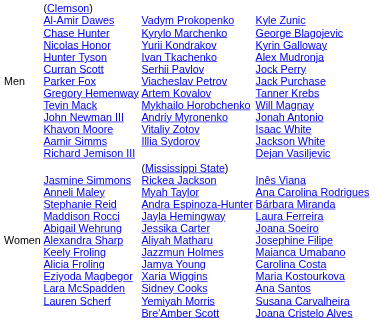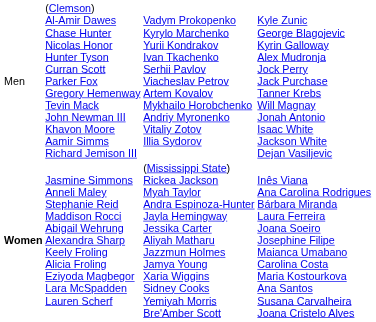Women | column 1: normal -> bold
